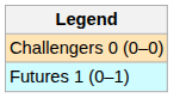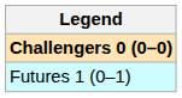row 2 | column 1: normal -> bold
